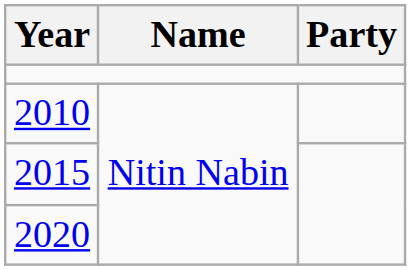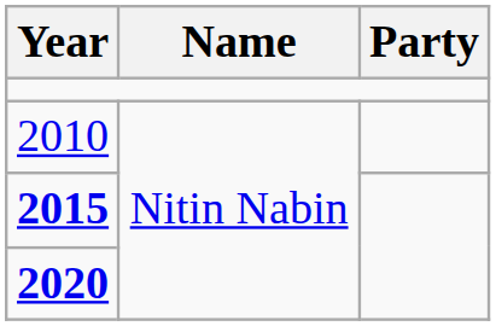2015 | Year: normal -> bold
2020 | Year: normal -> bold
